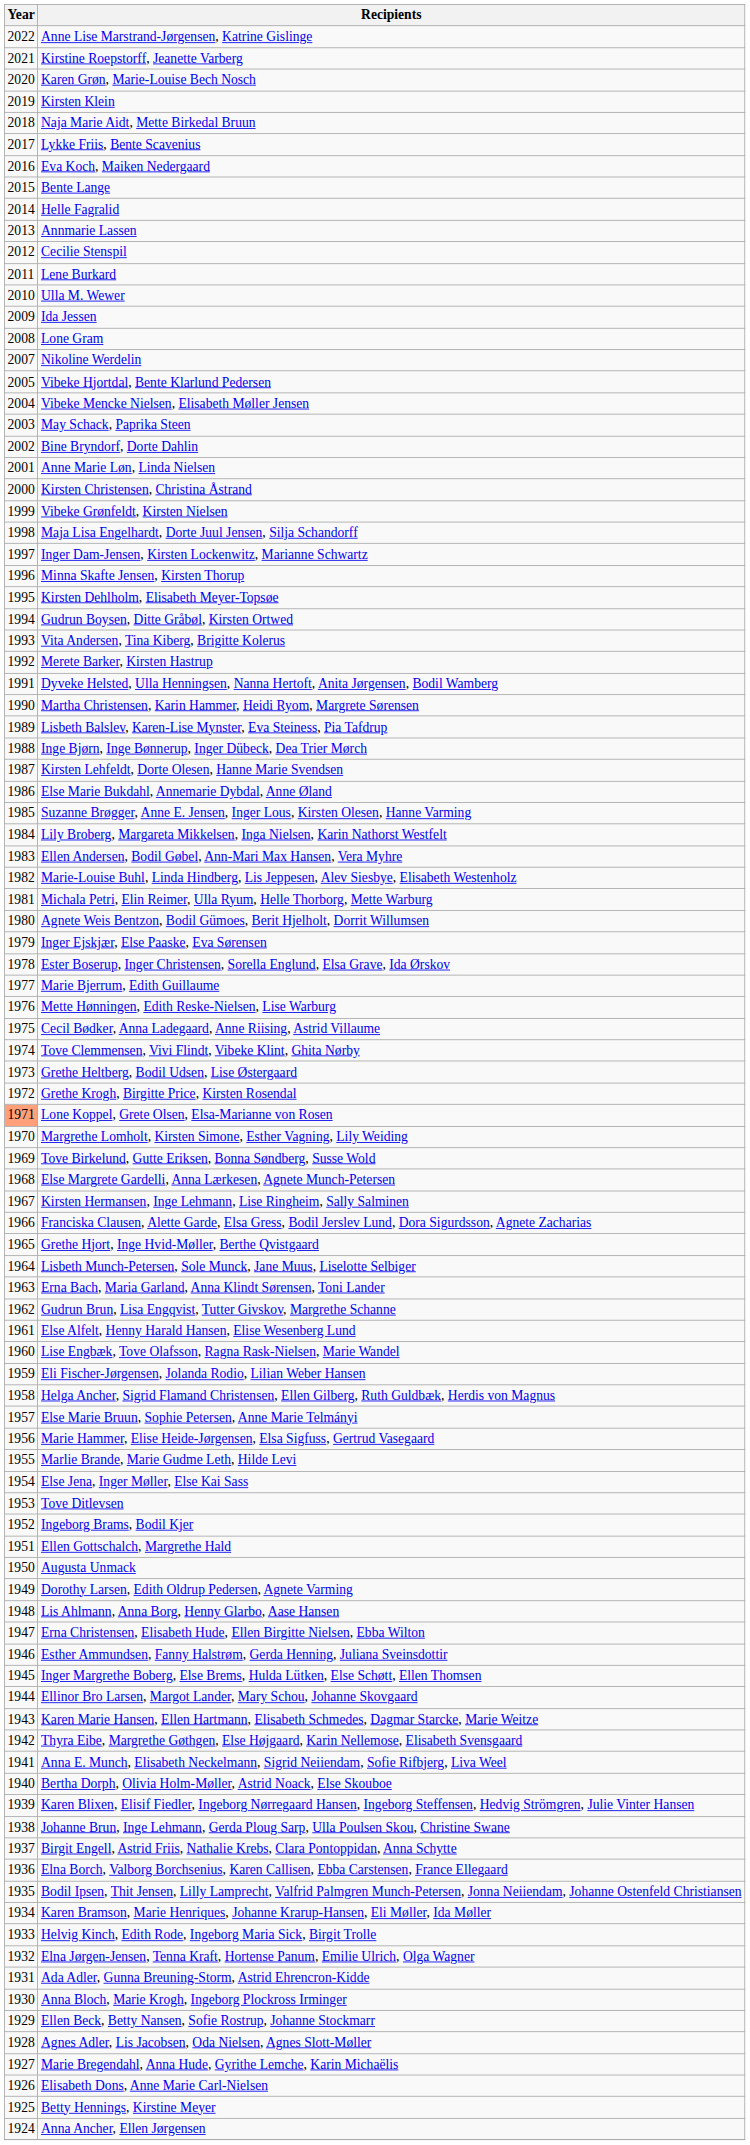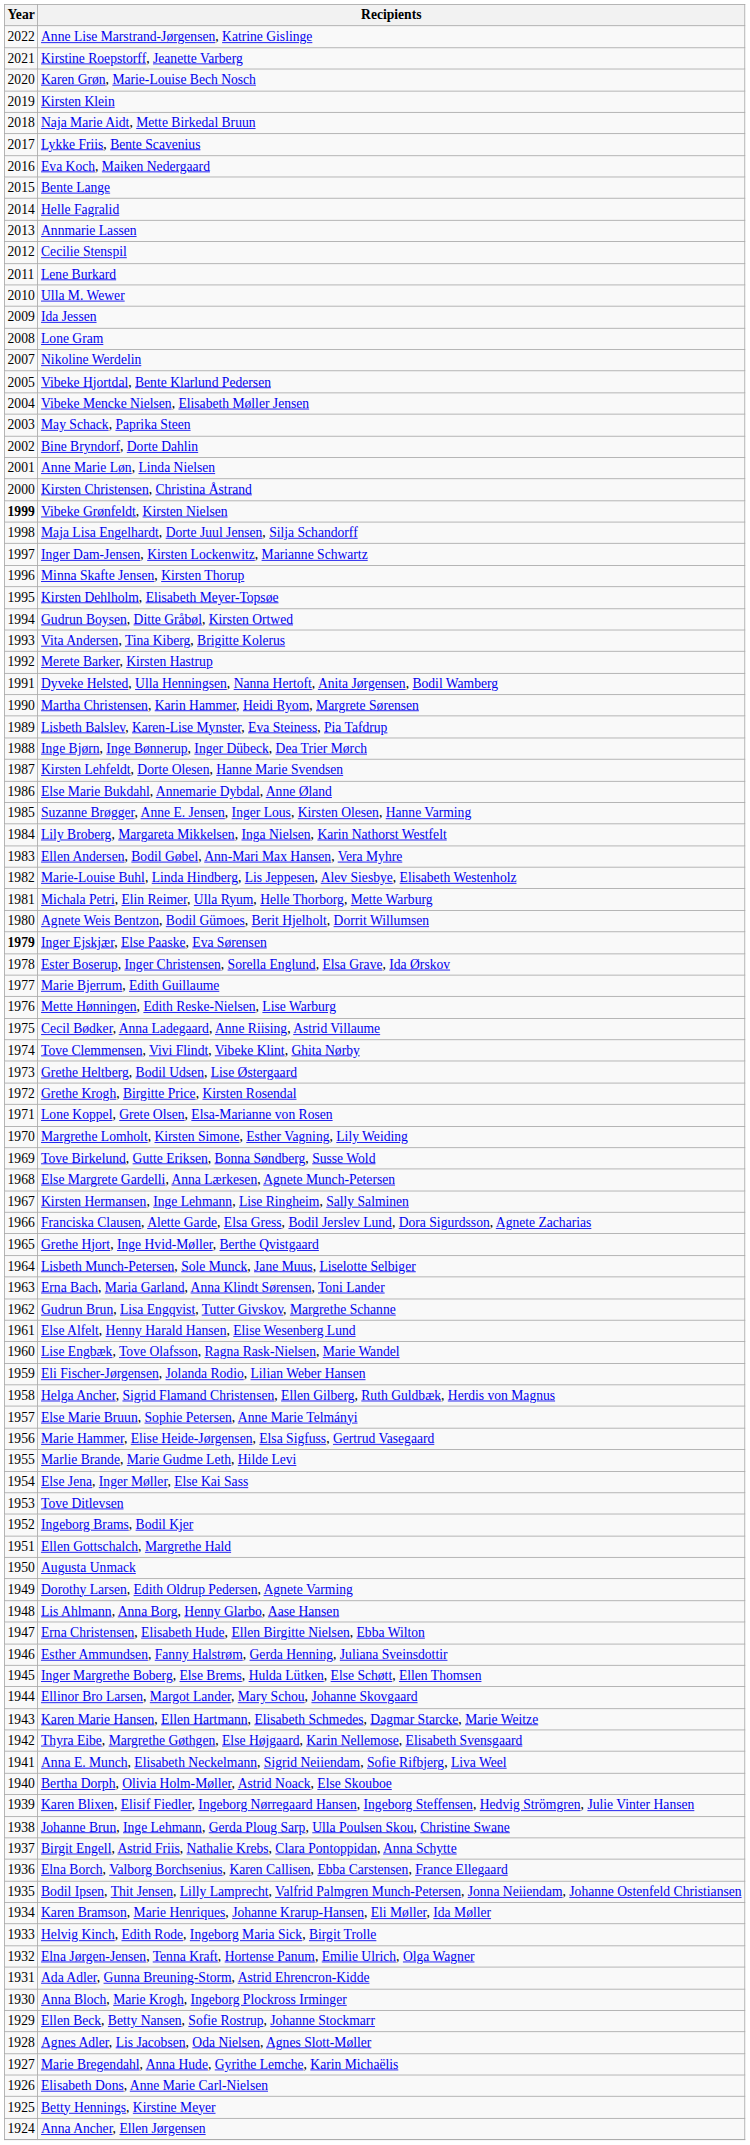Vibeke Grønfeldt, Kirsten Nielsen | Year: normal -> bold
Inger Ejskjær, Else Paaske, Eva Sørensen | Year: normal -> bold
Lone Koppel, Grete Olsen, Elsa-Marianne von Rosen | Year: lightsalmon background -> no background
